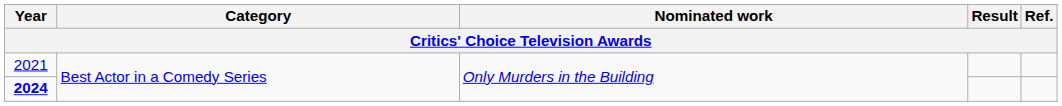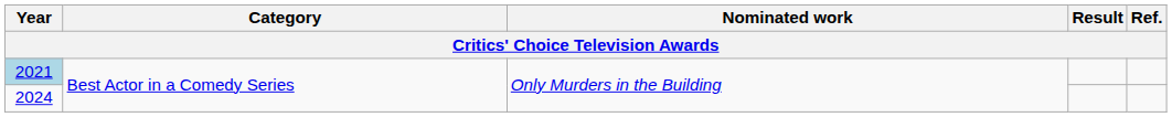2021 | Year: no background -> lightblue background
2024 | Year: bold -> normal
